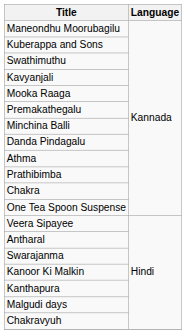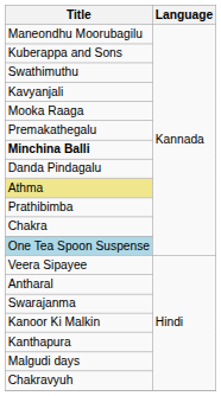Minchina Balli | Title: normal -> bold
Athma | Title: no background -> khaki background
One Tea Spoon Suspense | Title: no background -> lightblue background
